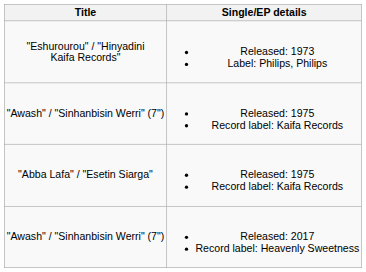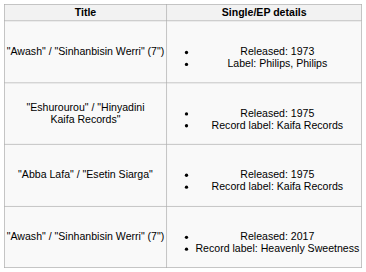row 2 | Title: "Eshurourou" / "Hinyadini Kaifa Records" -> "Awash" / "Sinhanbisin Werri" (7")
row 3 | Title: "Awash" / "Sinhanbisin Werri" (7") -> "Eshurourou" / "Hinyadini Kaifa Records"
